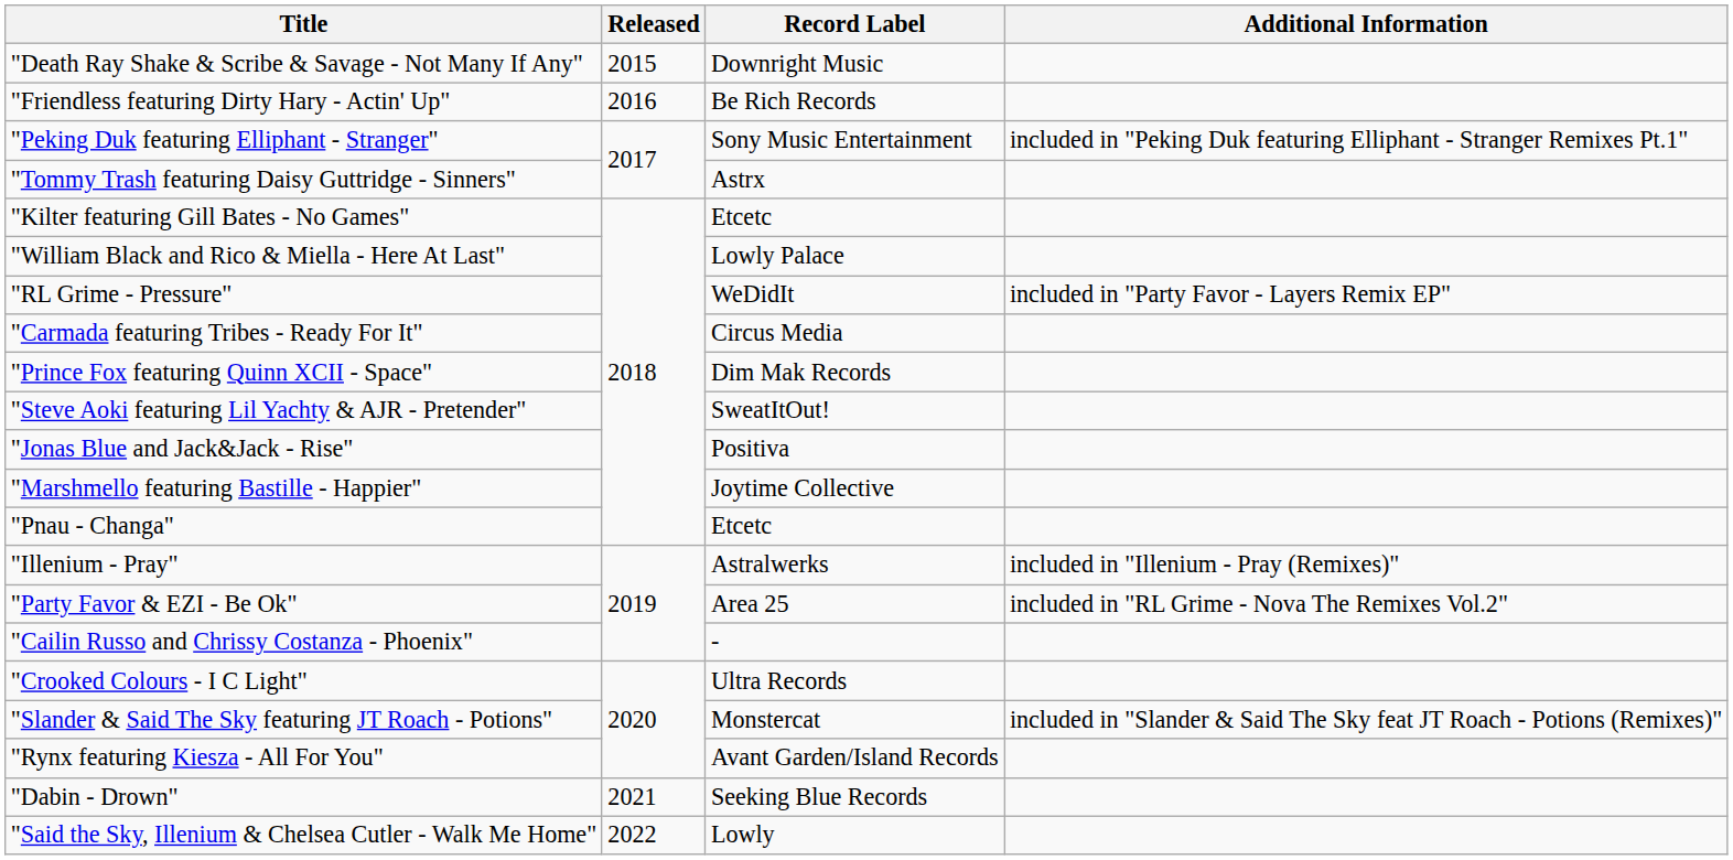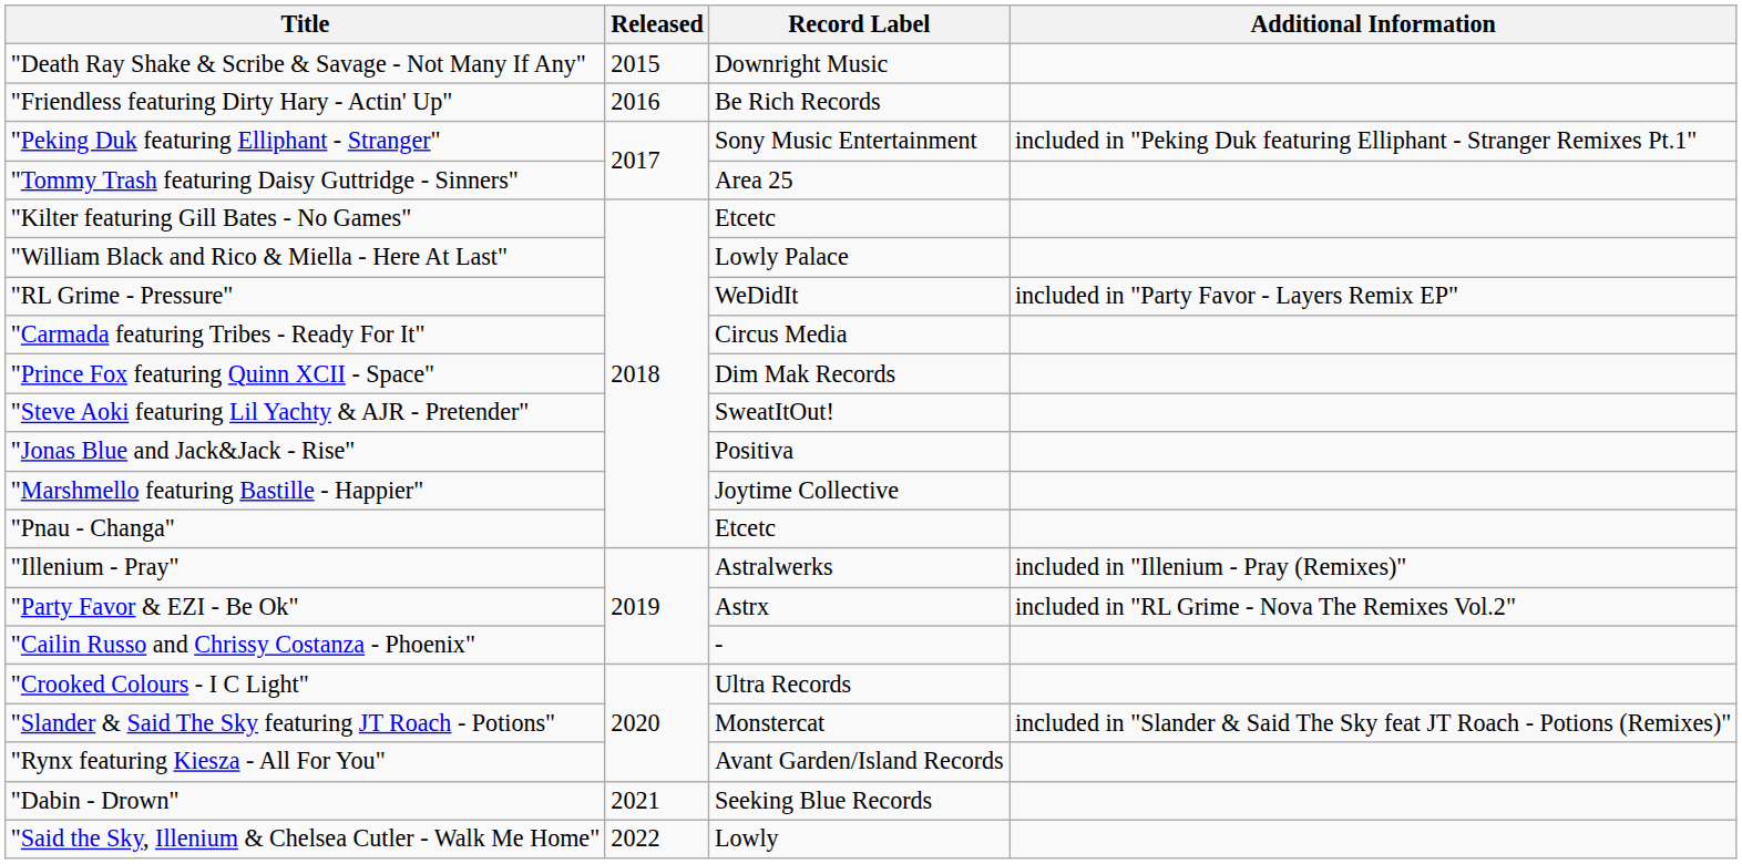"Tommy Trash featuring Daisy Guttridge - Sinners" | Record Label: Astrx -> Area 25
"Party Favor & EZI - Be Ok" | Record Label: Area 25 -> Astrx
